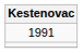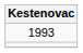row 2 | column 1: 1991 -> 1993
